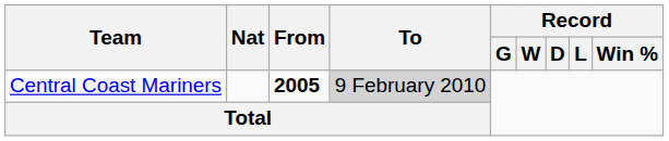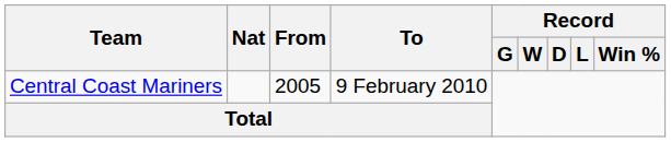Central Coast Mariners | From: bold -> normal
Central Coast Mariners | To: lightgrey background -> no background
